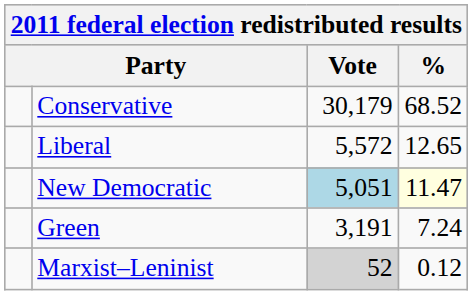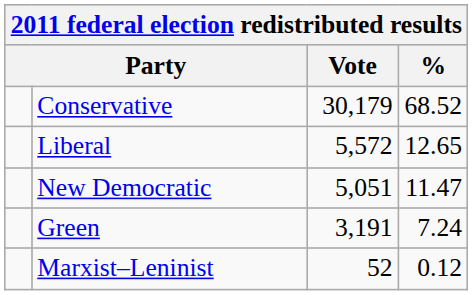New Democratic | Vote: lightblue background -> no background
New Democratic | %: lightyellow background -> no background
Marxist–Leninist | Vote: lightgrey background -> no background
